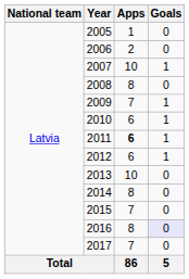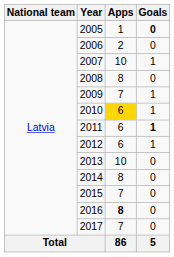2005 | Goals: normal -> bold
2010 | Apps: no background -> gold background
2011 | Apps: bold -> normal
2011 | Goals: normal -> bold
2016 | Apps: normal -> bold
2016 | Goals: lavender background -> no background
